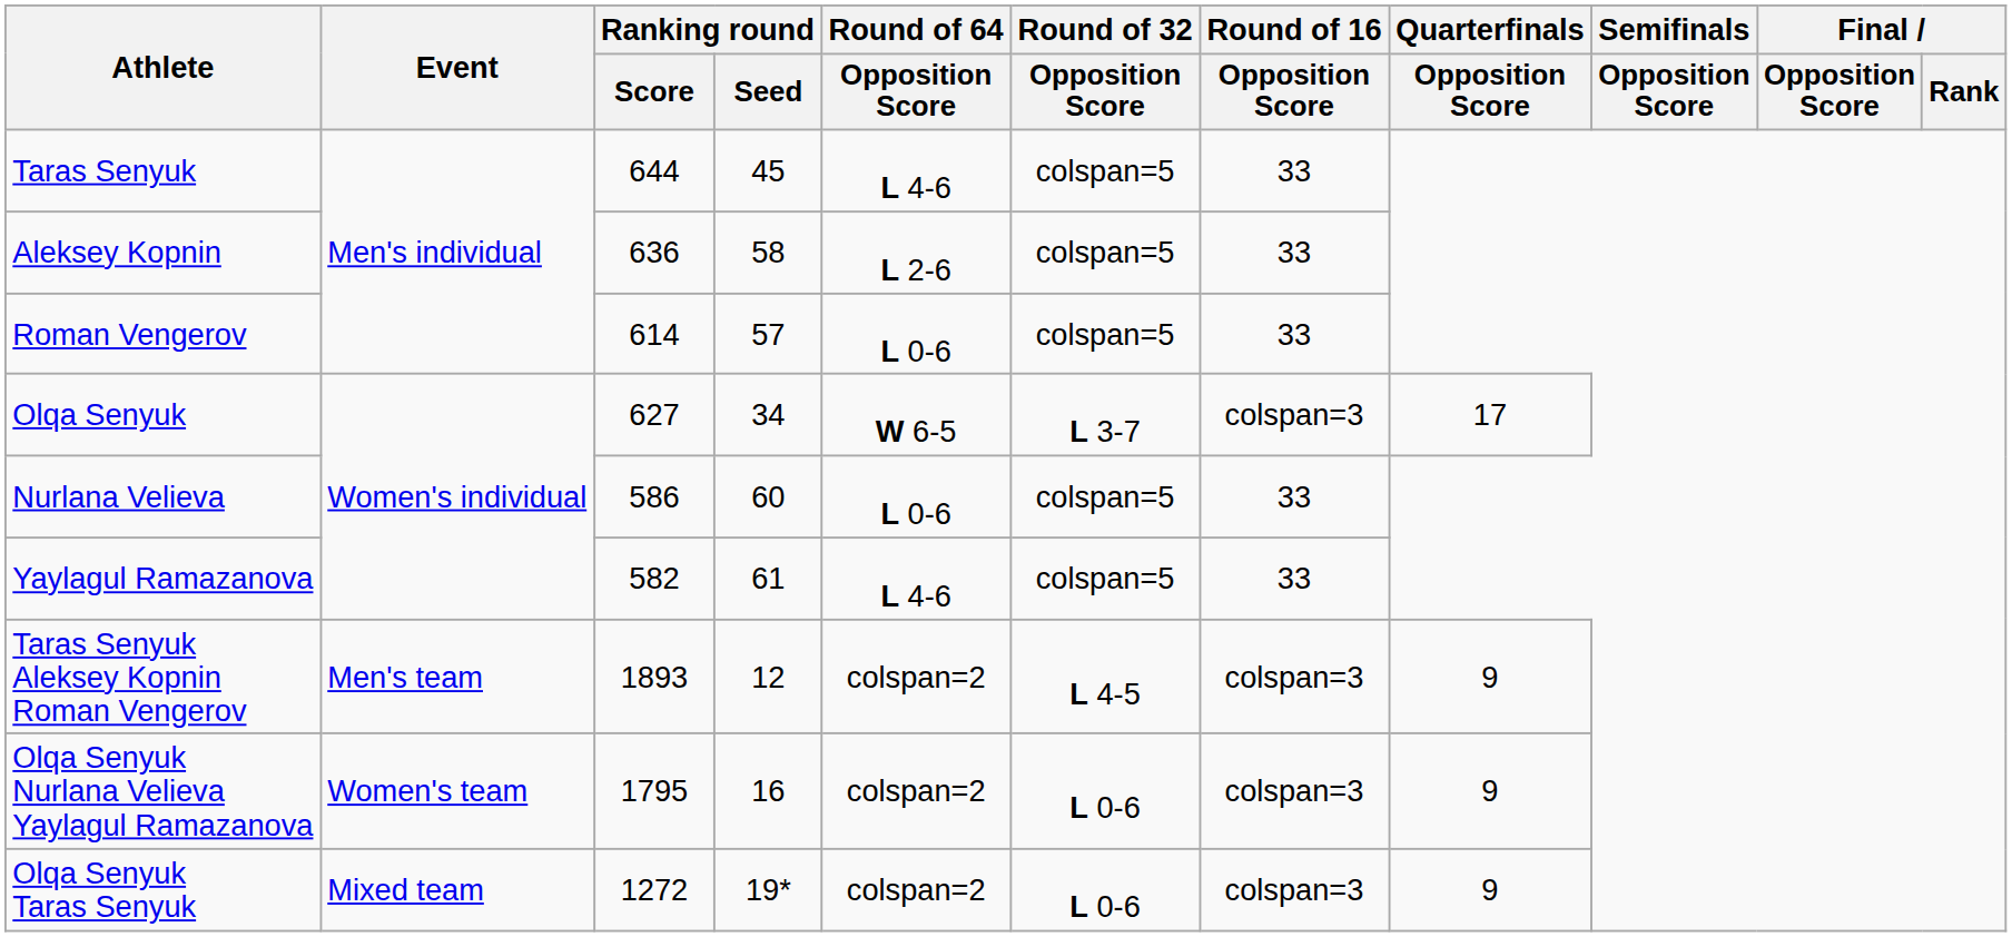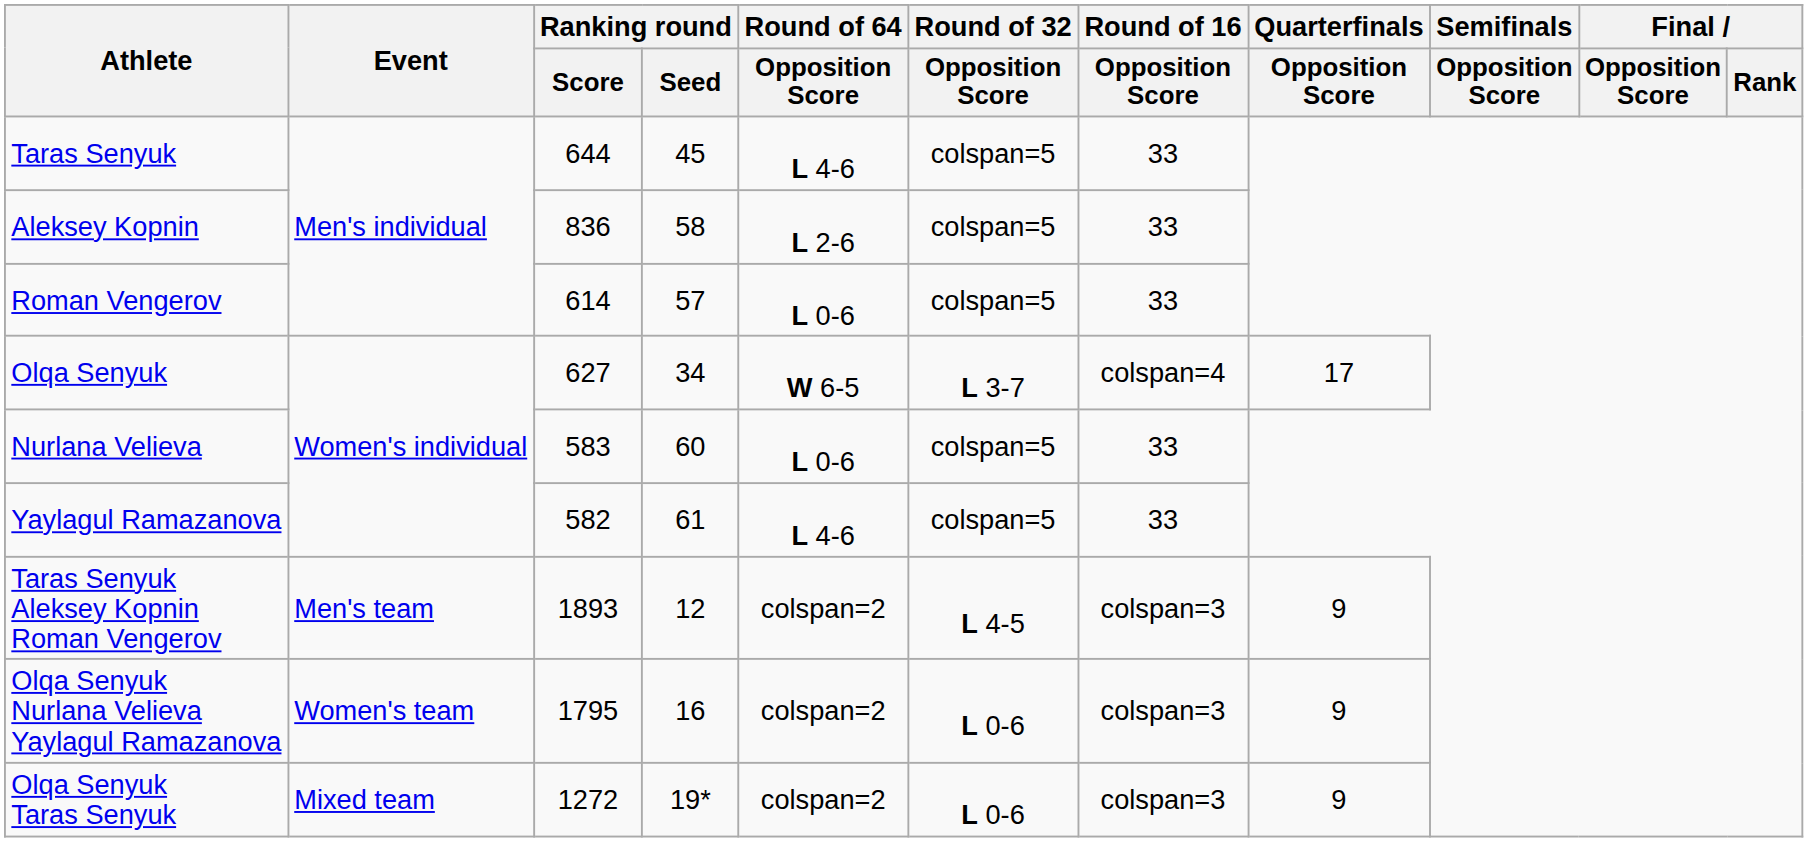Aleksey Kopnin | Ranking round / Score: 636 -> 836
Olqa Senyuk | Round of 16 / Opposition Score: colspan=3 -> colspan=4
Nurlana Velieva | Ranking round / Score: 586 -> 583
